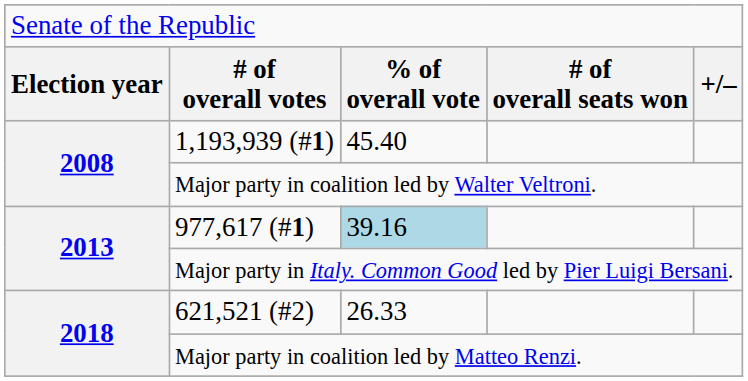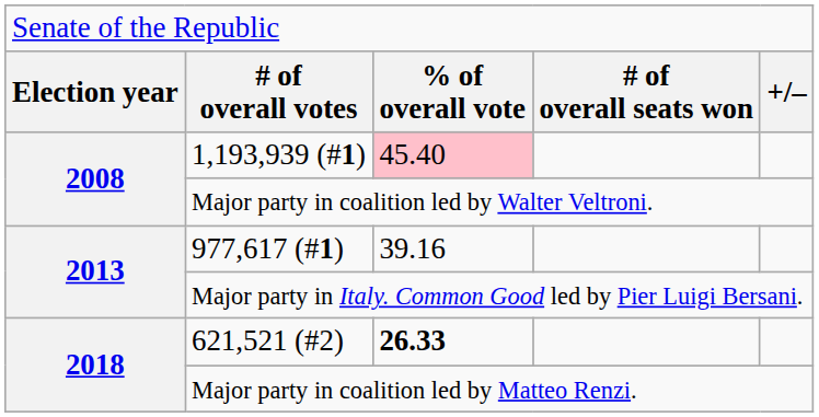1,193,939 (#1) | column 3: no background -> pink background
977,617 (#1) | column 3: lightblue background -> no background
621,521 (#2) | column 3: normal -> bold
